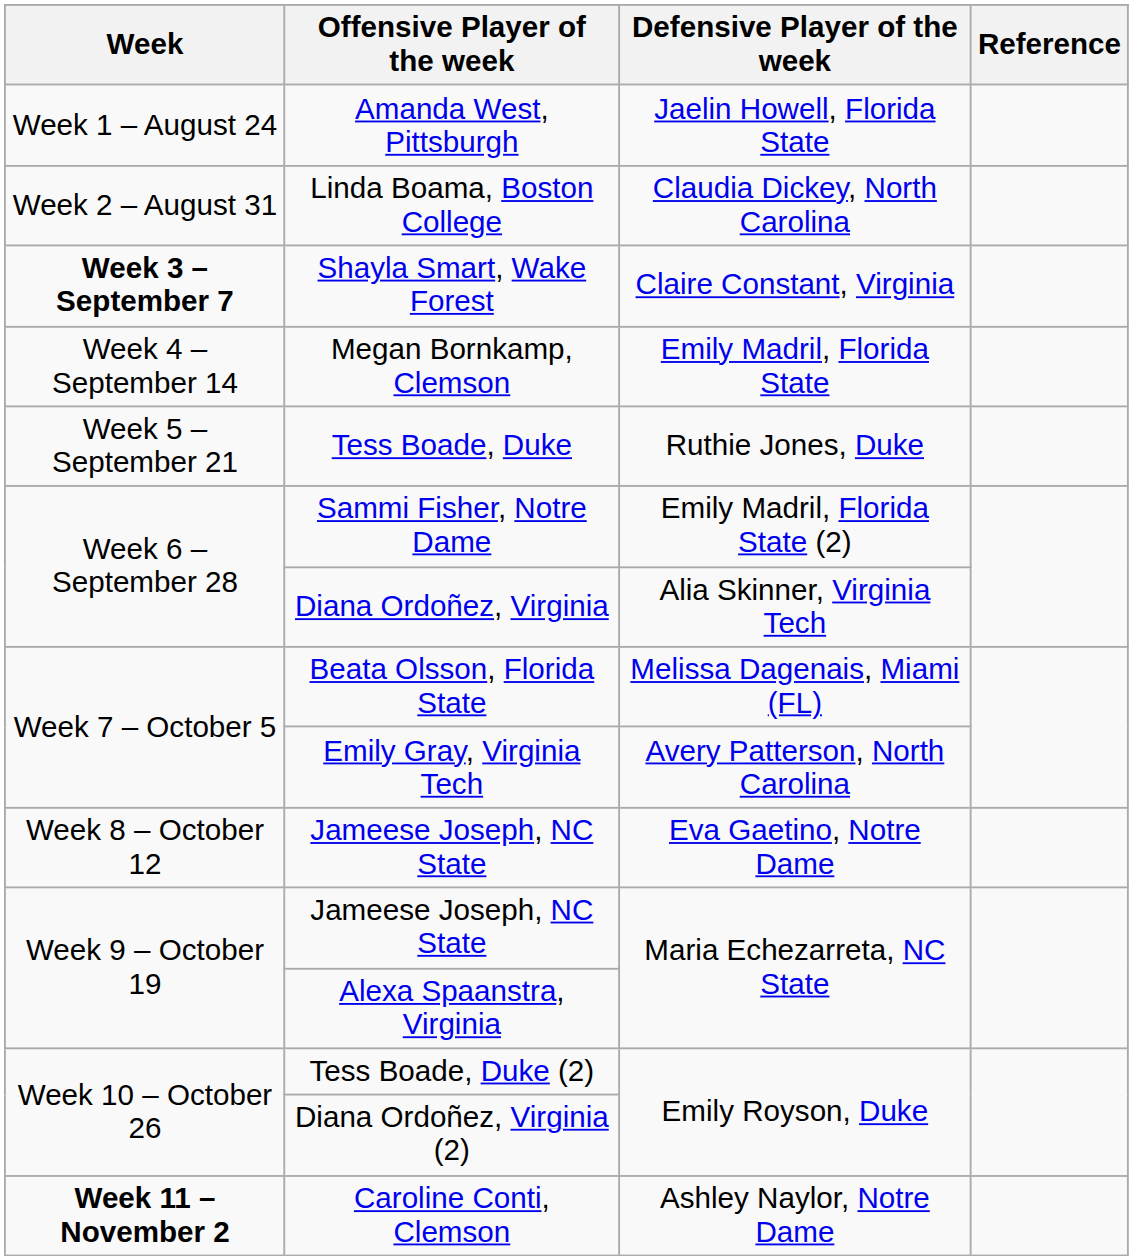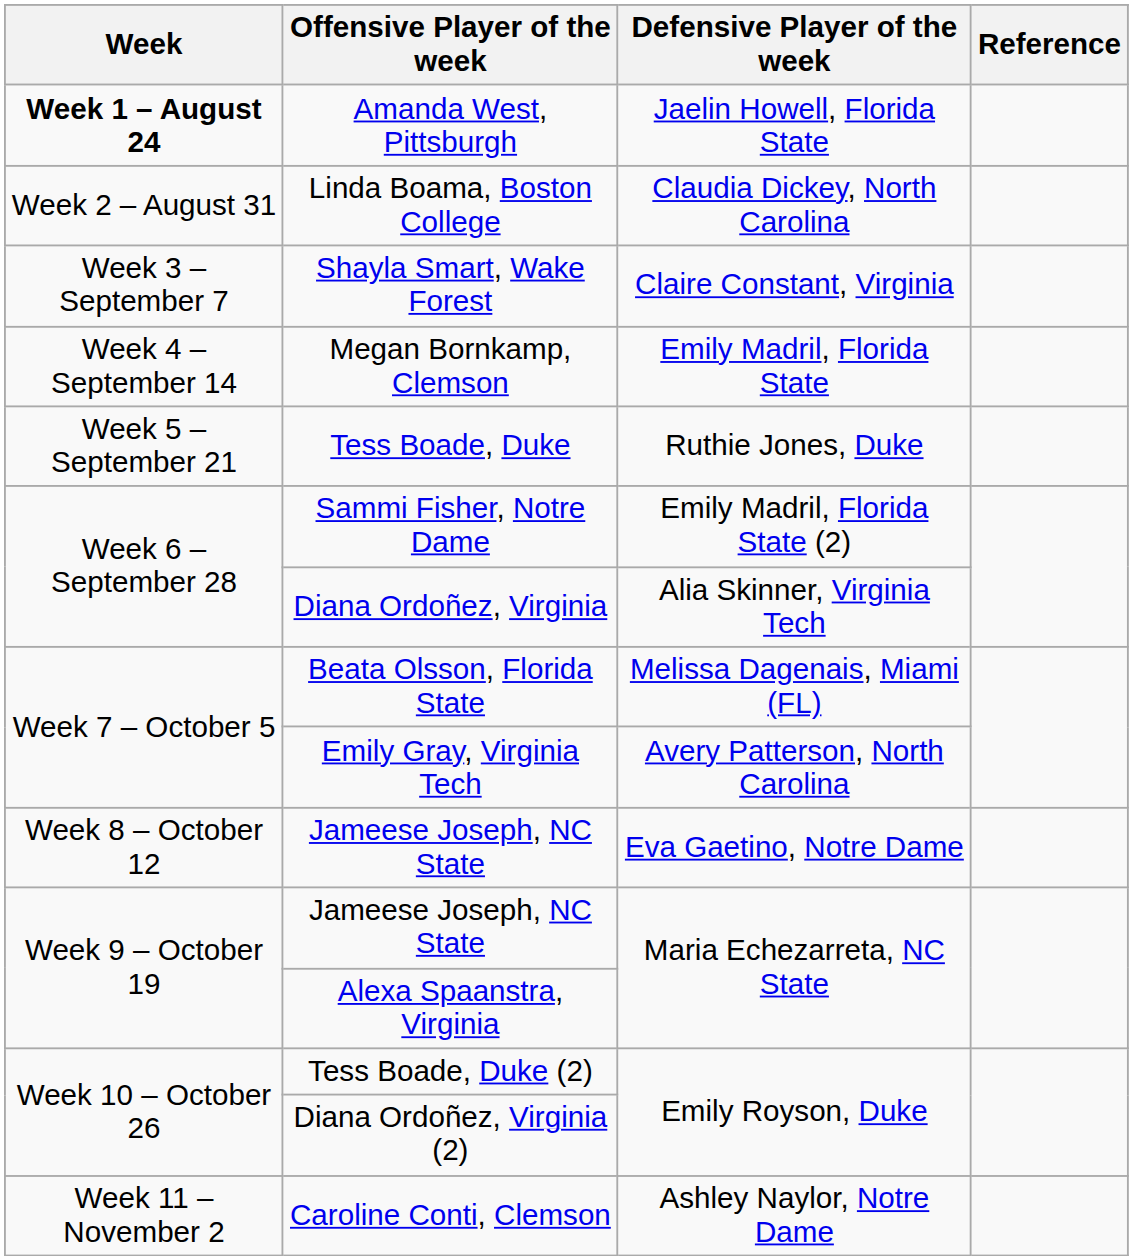Amanda West, Pittsburgh | Week: normal -> bold
Shayla Smart, Wake Forest | Week: bold -> normal
Caroline Conti, Clemson | Week: bold -> normal
